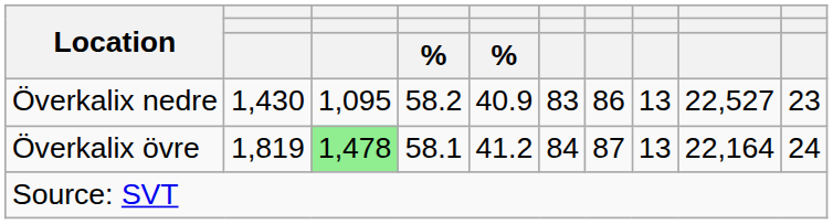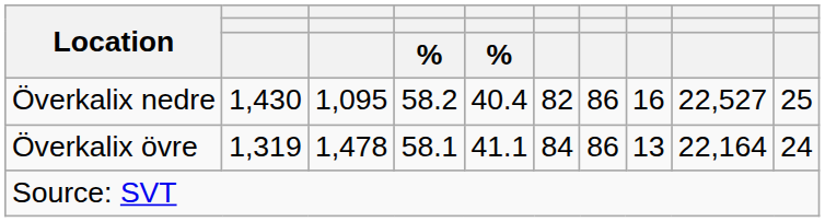Överkalix nedre | column 5: 40.9 -> 40.4
Överkalix nedre | column 6: 83 -> 82
Överkalix nedre | column 8: 13 -> 16
Överkalix nedre | column 10: 23 -> 25
Överkalix övre | column 2: 1,819 -> 1,319
Överkalix övre | column 3: lightgreen background -> no background
Överkalix övre | column 5: 41.2 -> 41.1
Överkalix övre | column 7: 87 -> 86
